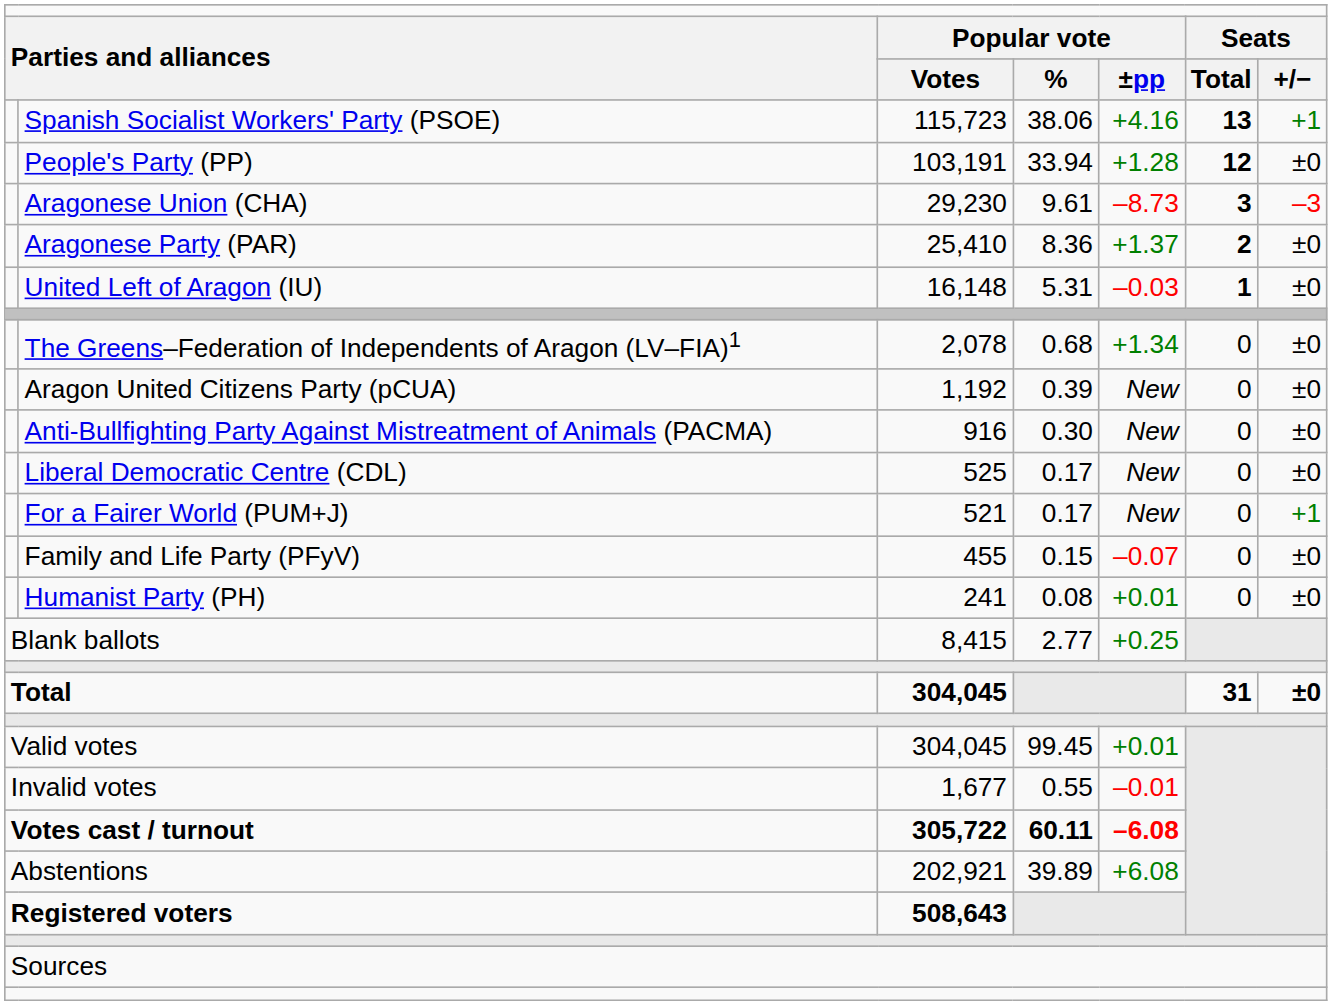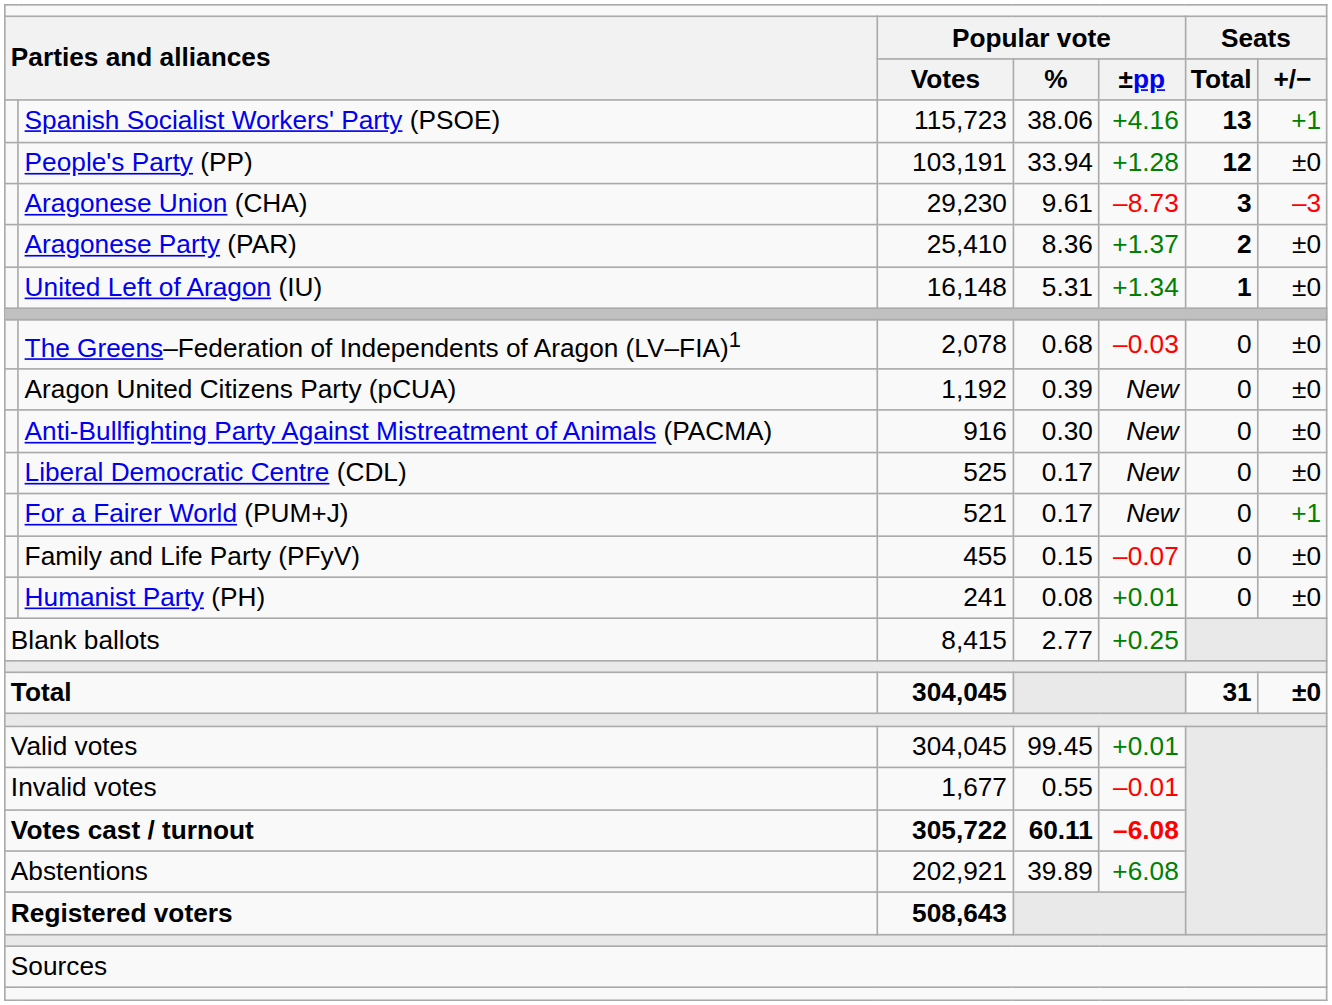United Left of Aragon (IU) | column 5: –0.03 -> +1.34
The Greens–Federation of Independents of Aragon (LV–FIA)1 | column 5: +1.34 -> –0.03
